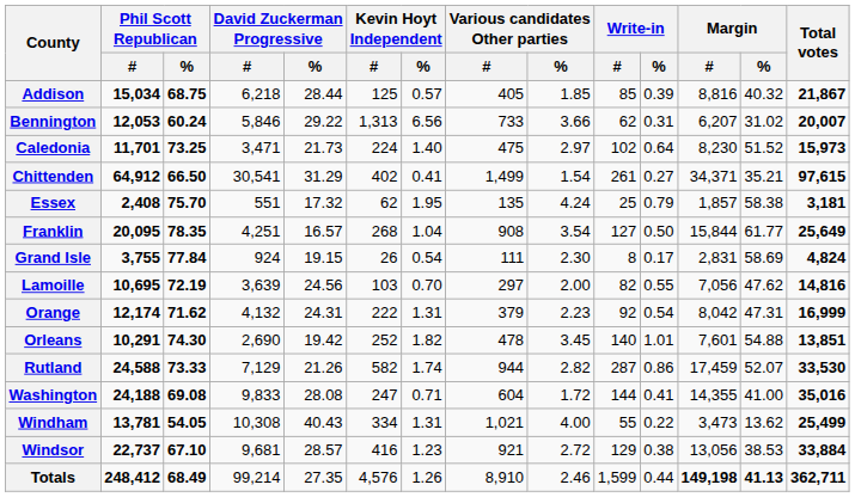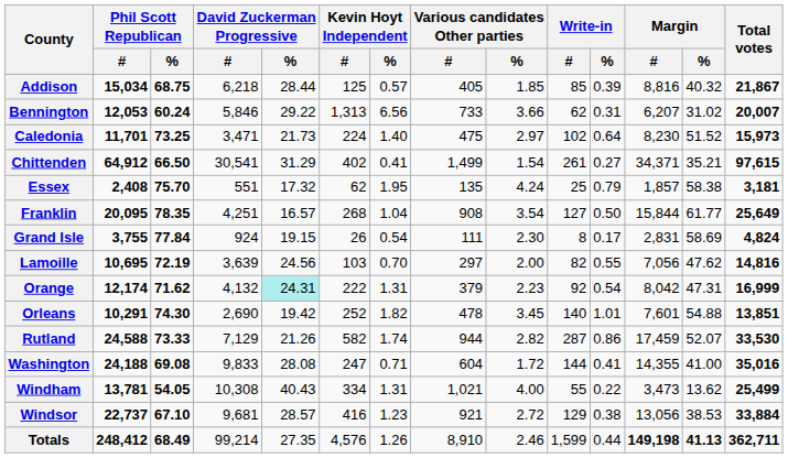Orange | David Zuckerman Progressive / %: no background -> paleturquoise background
